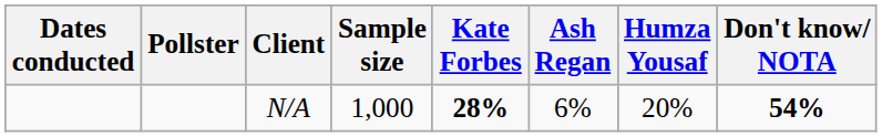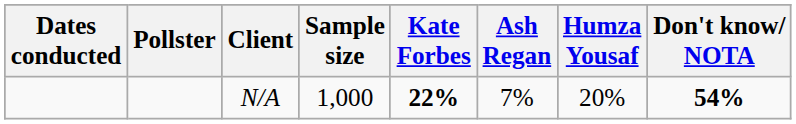N/A | Kate Forbes: 28% -> 22%
N/A | Ash Regan: 6% -> 7%
